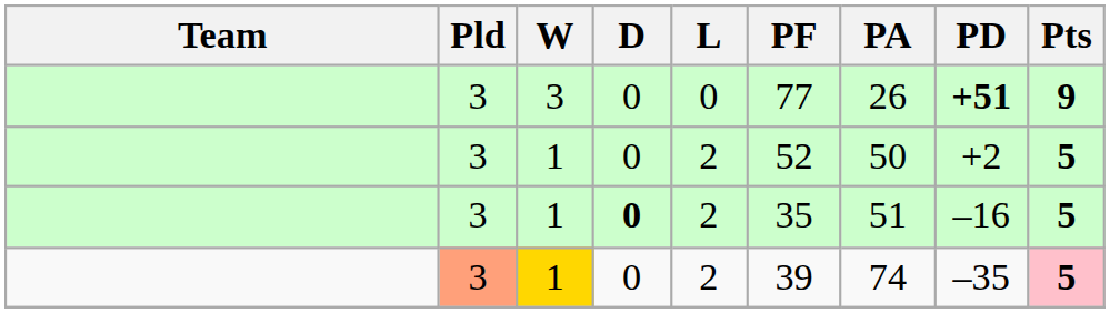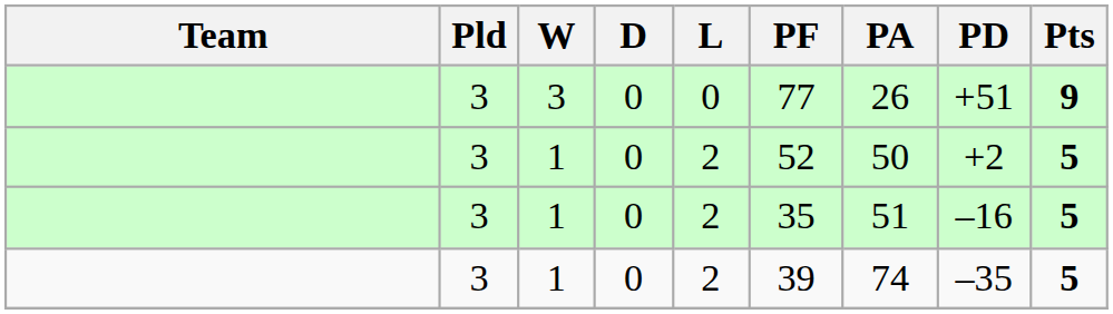row 2 | PD: bold -> normal
row 4 | D: bold -> normal
row 5 | Pld: lightsalmon background -> no background
row 5 | W: gold background -> no background
row 5 | Pts: pink background -> no background
